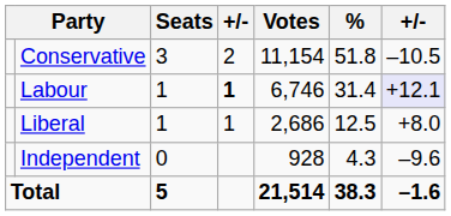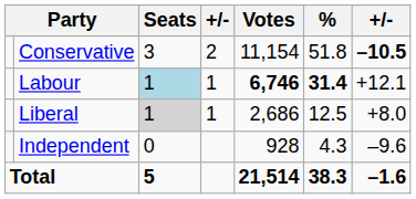Conservative | column 7: normal -> bold
Labour | Seats: no background -> lightblue background
Labour | column 4: bold -> normal
Labour | Votes: normal -> bold
Labour | %: normal -> bold
Labour | column 7: lavender background -> no background
Liberal | Seats: no background -> lightgrey background
